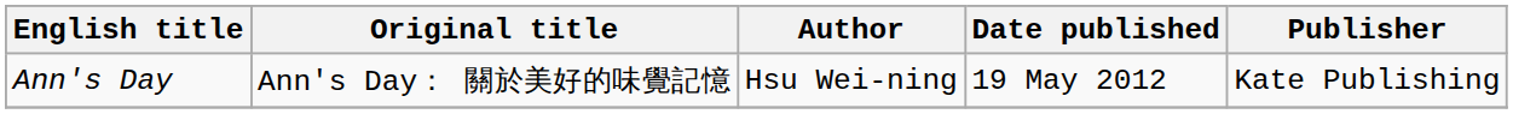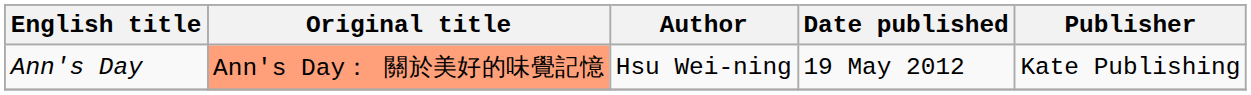Ann's Day | Original title: no background -> lightsalmon background
